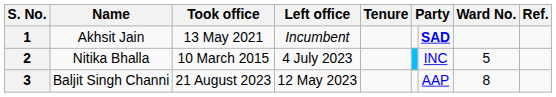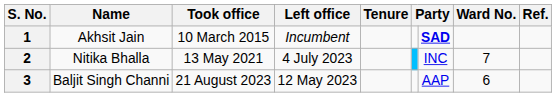1 | Took office: 13 May 2021 -> 10 March 2015
2 | Took office: 10 March 2015 -> 13 May 2021
2 | Ward No.: 5 -> 7
3 | Ward No.: 8 -> 6
